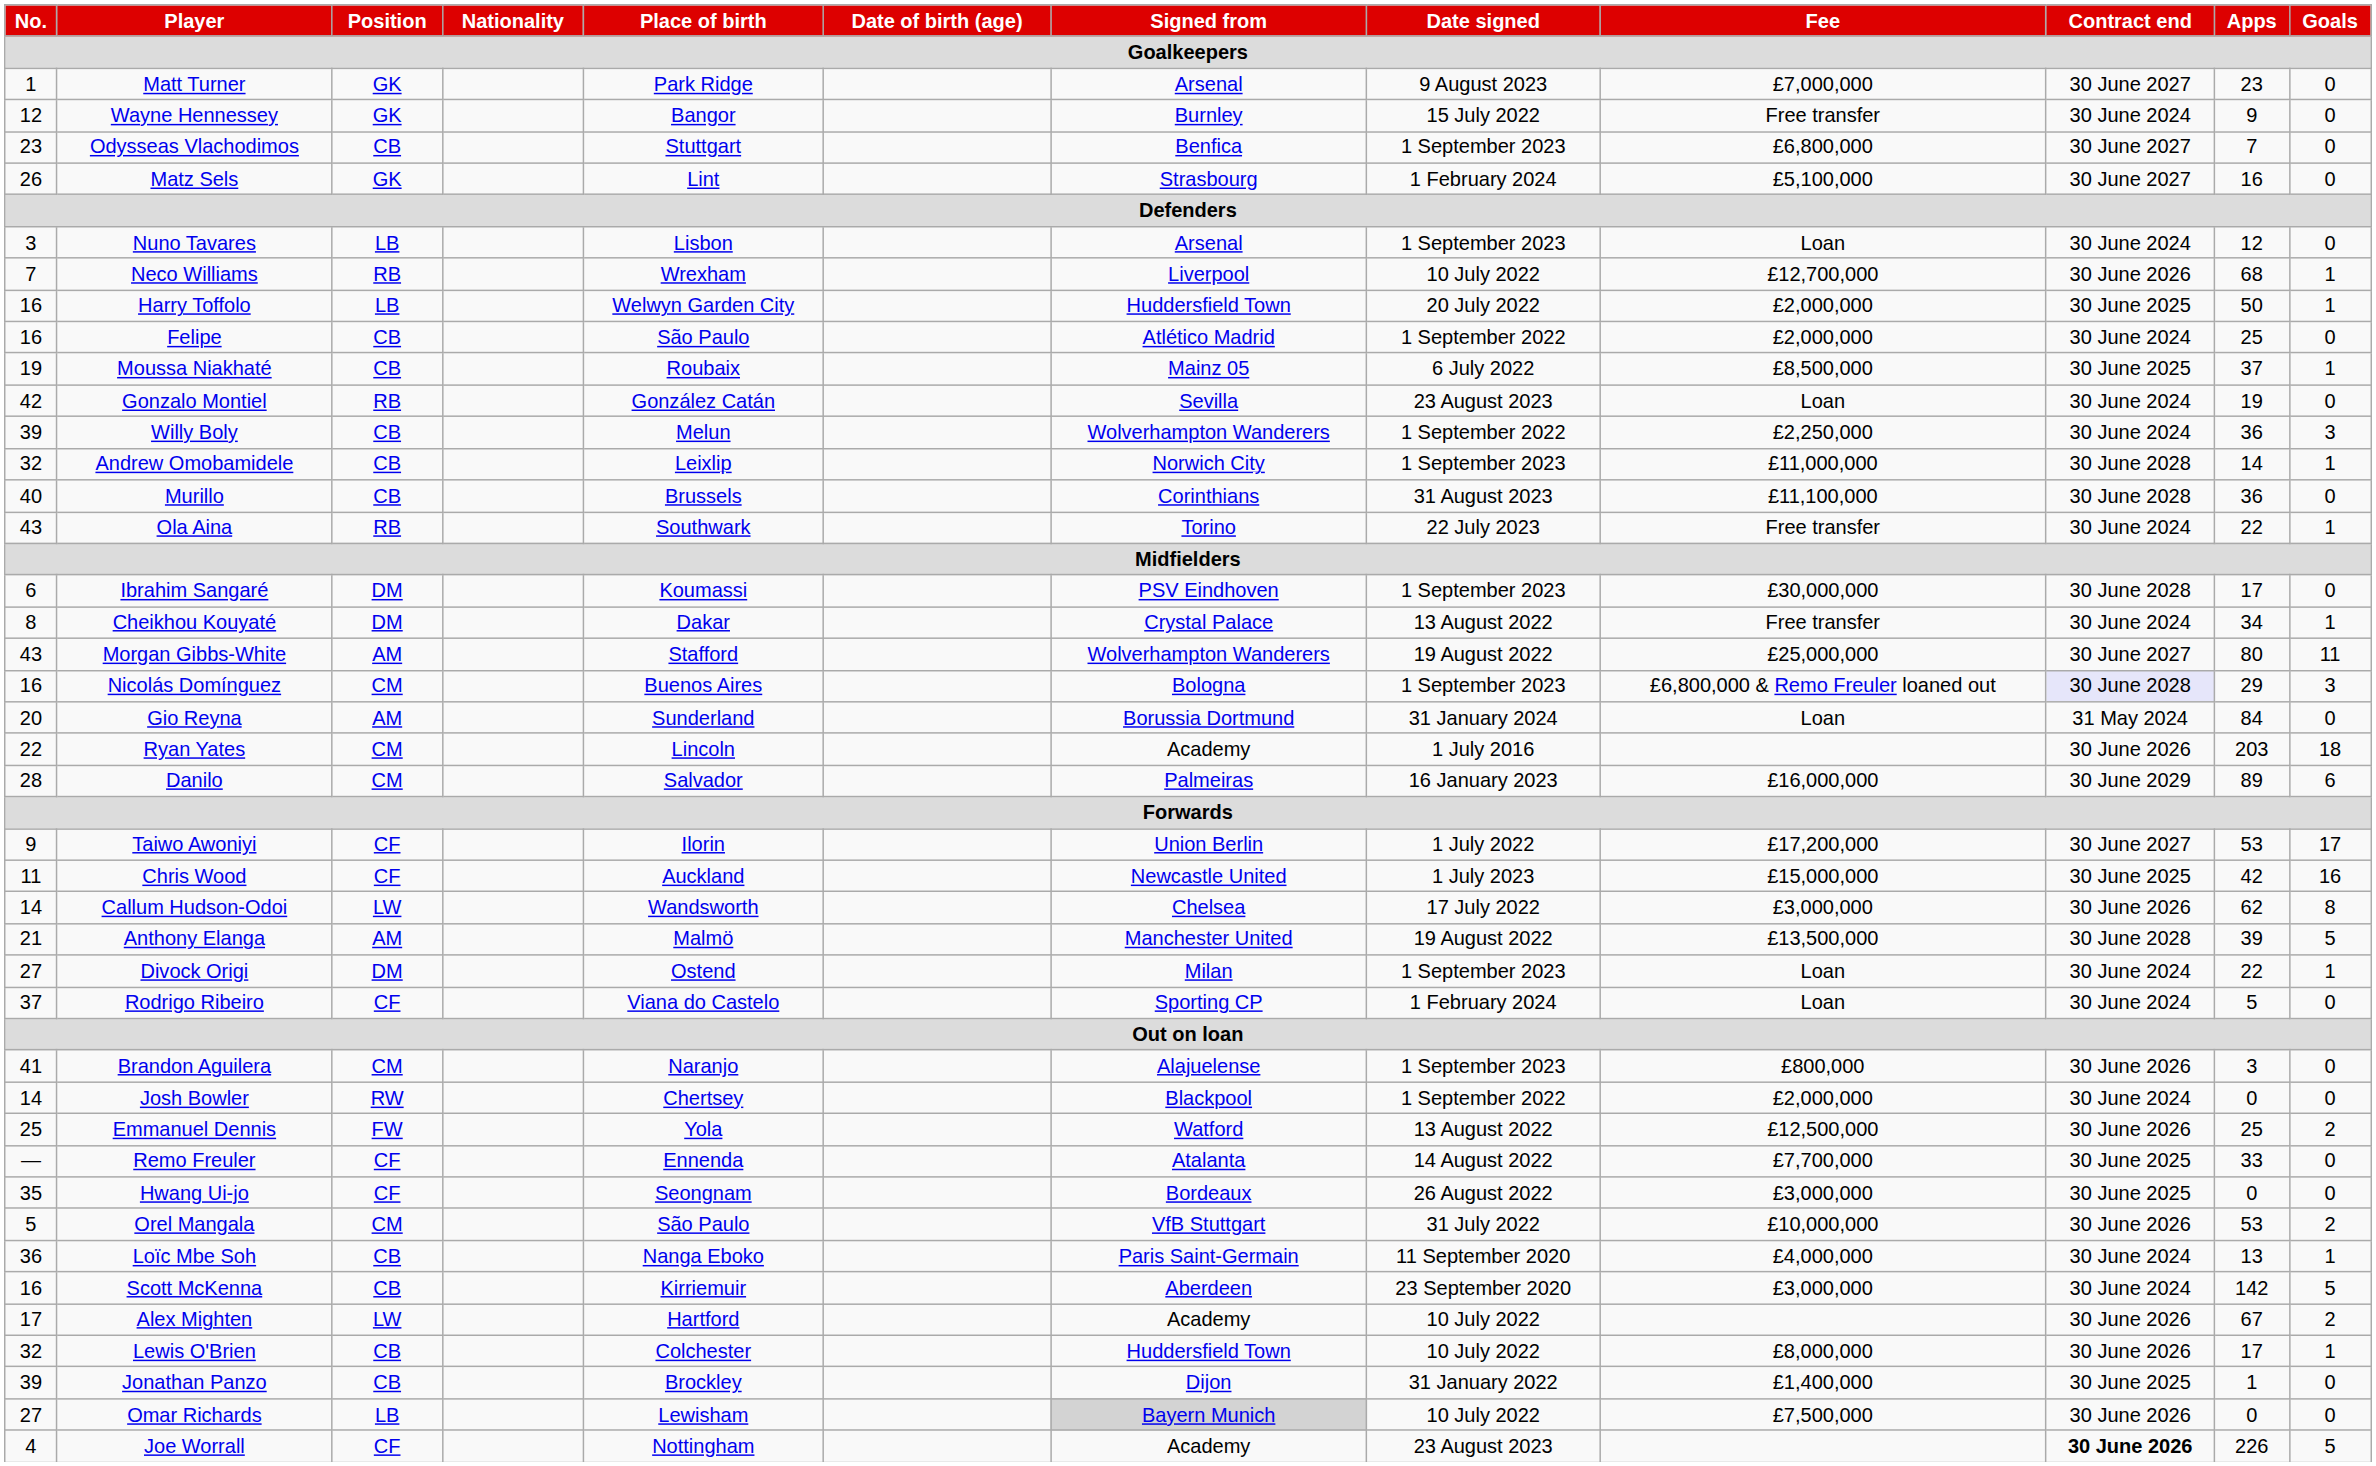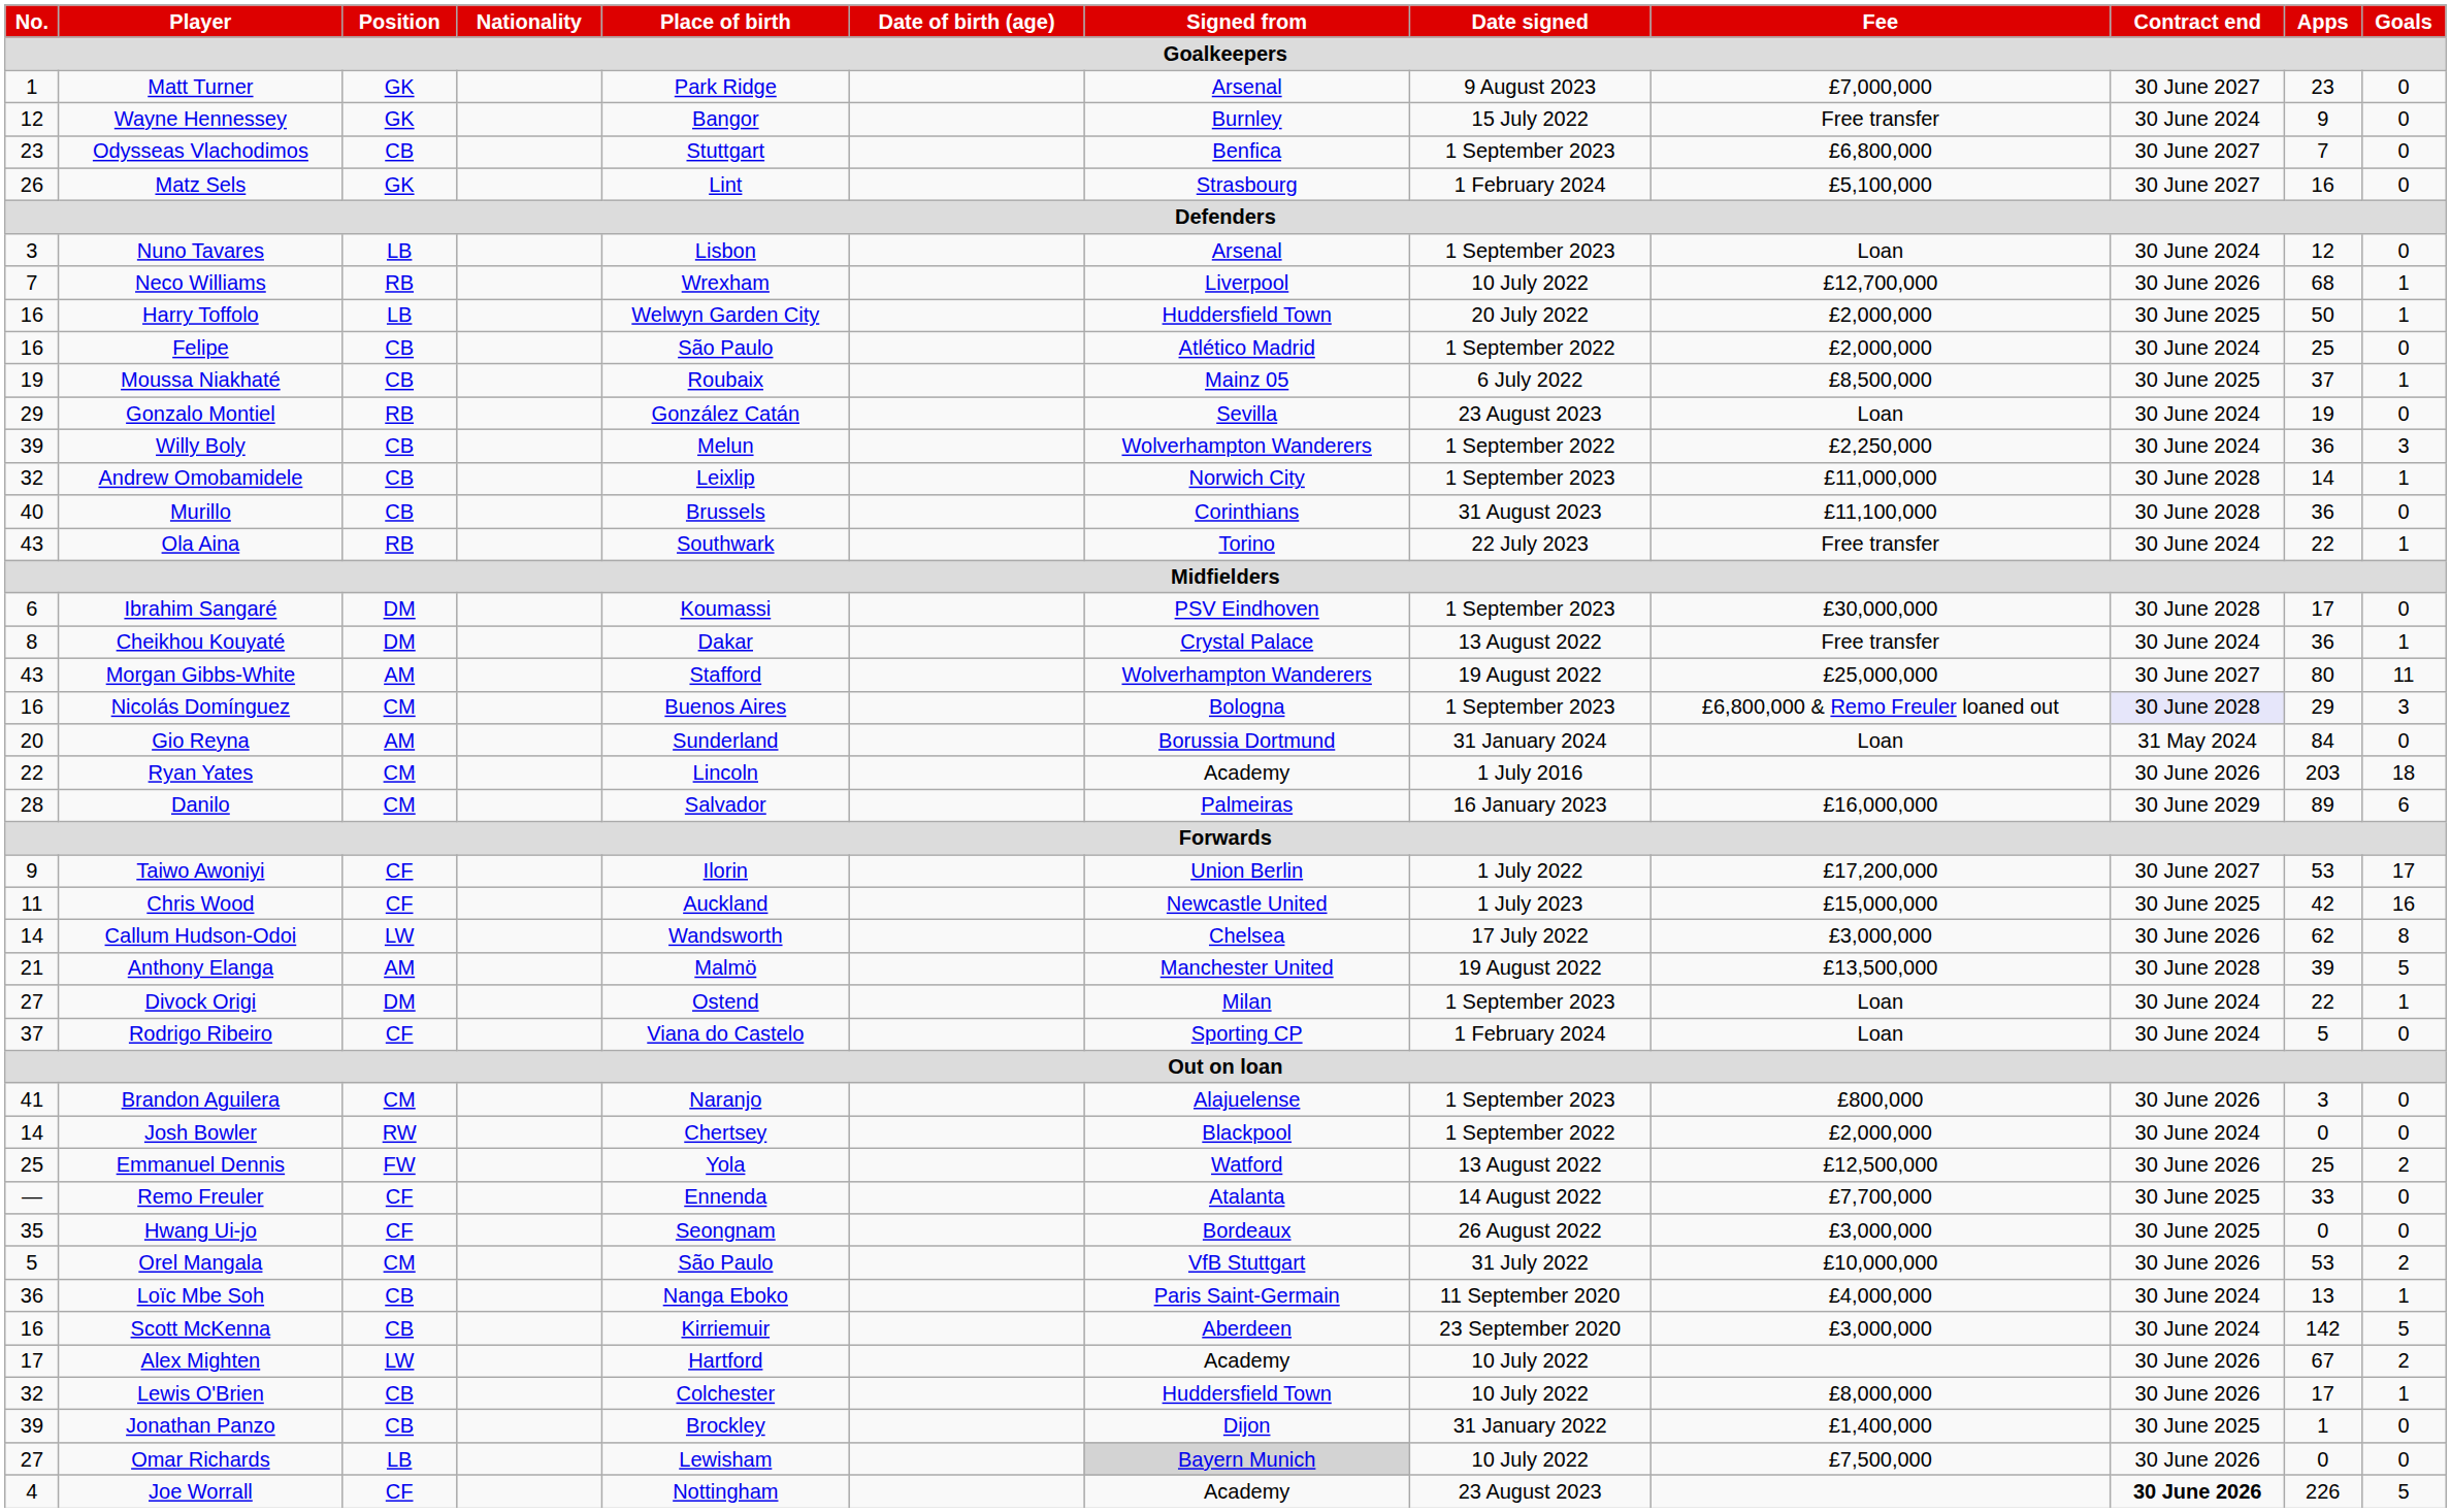Gonzalo Montiel | No.: 42 -> 29
Cheikhou Kouyaté | Apps: 34 -> 36
